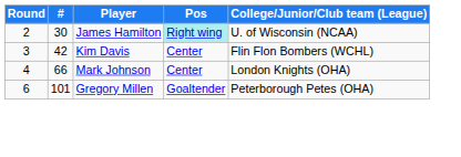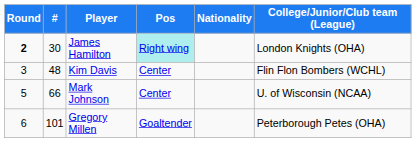+ column: Nationality
James Hamilton | Round: normal -> bold
James Hamilton | College/Junior/Club team (League): U. of Wisconsin (NCAA) -> London Knights (OHA)
Kim Davis | #: 42 -> 48
Mark Johnson | Round: 4 -> 5
Mark Johnson | College/Junior/Club team (League): London Knights (OHA) -> U. of Wisconsin (NCAA)
